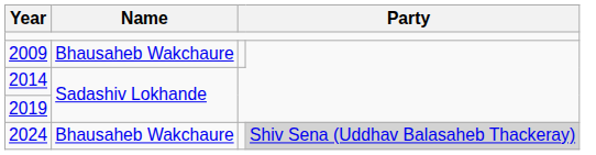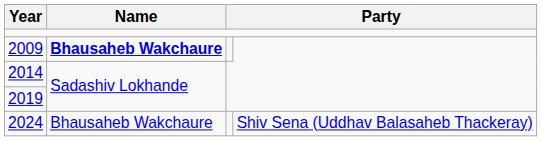2009 | Name: normal -> bold
2024 | column 4: lightgrey background -> no background
